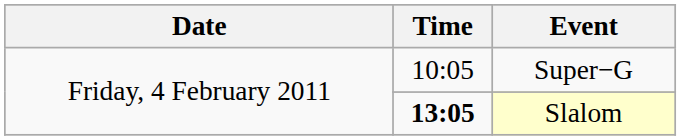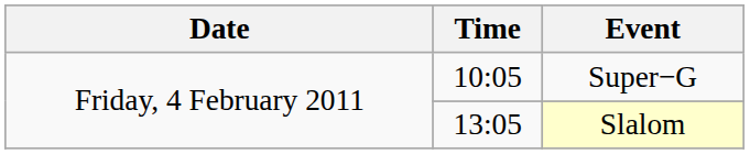Slalom | Time: bold -> normal
